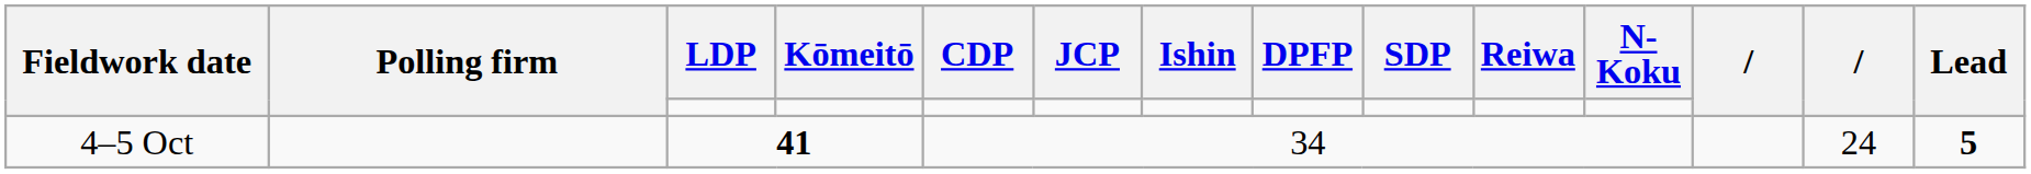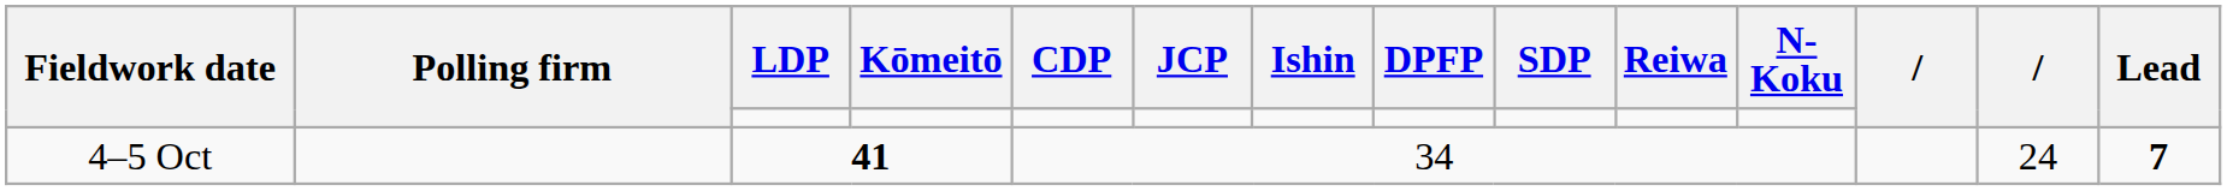4–5 Oct | Lead: 5 -> 7
